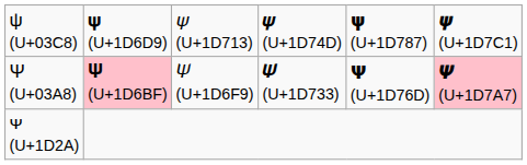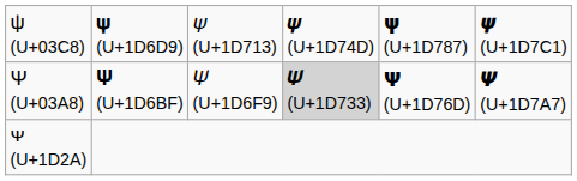Ψ (U+03A8) | column 2: pink background -> no background
Ψ (U+03A8) | column 4: no background -> lightgrey background
Ψ (U+03A8) | column 6: pink background -> no background
